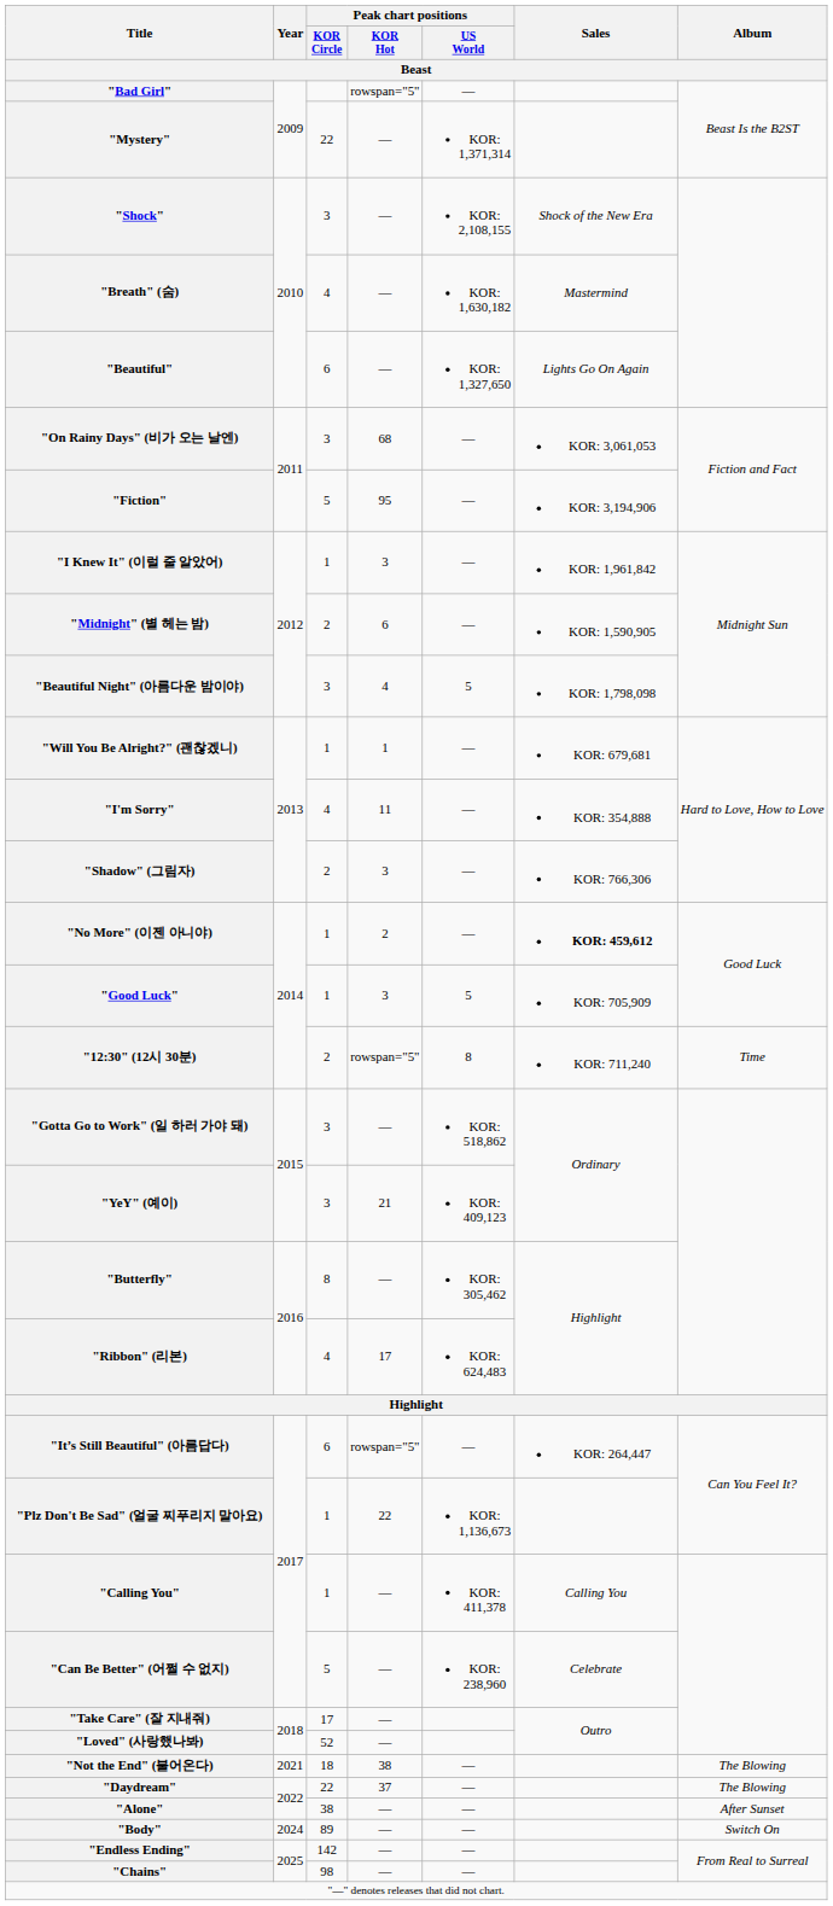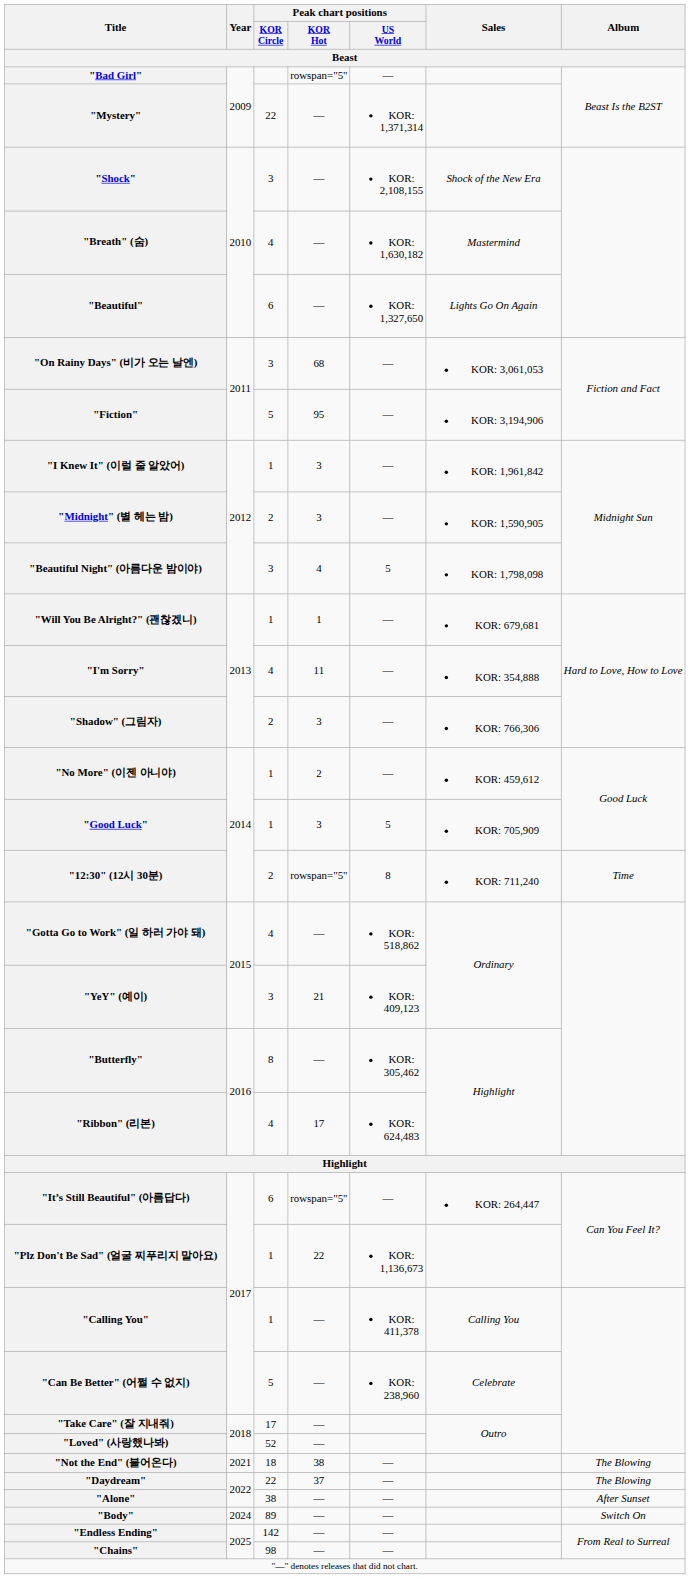"Midnight" (별 헤는 밤) | Peak chart positions / KOR Hot: 6 -> 3
"No More" (이젠 아니야) | Sales: bold -> normal
"Gotta Go to Work" (일 하러 가야 돼) | Peak chart positions / KOR Circle: 3 -> 4
